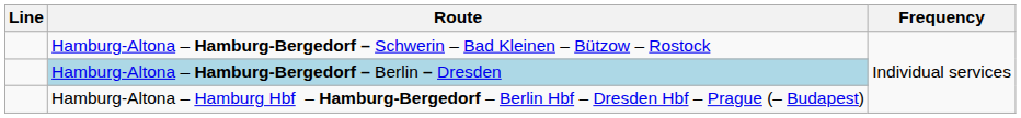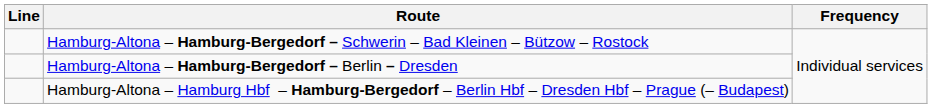Hamburg-Altona – Hamburg-Bergedorf – Berlin – Dresden | Route: lightblue background -> no background
